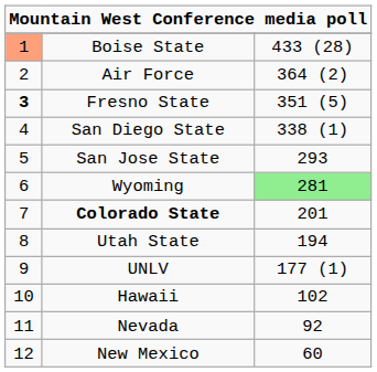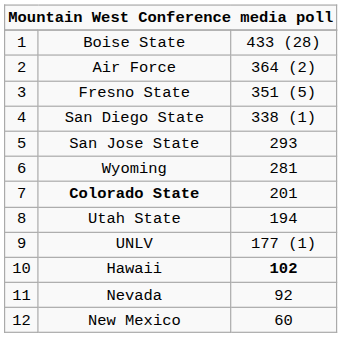Boise State | column 1: lightsalmon background -> no background
Fresno State | column 1: bold -> normal
Wyoming | column 3: lightgreen background -> no background
Hawaii | column 3: normal -> bold
